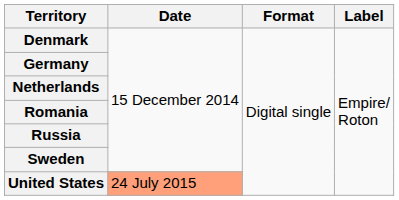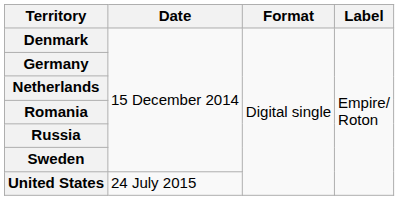United States | Date: lightsalmon background -> no background
